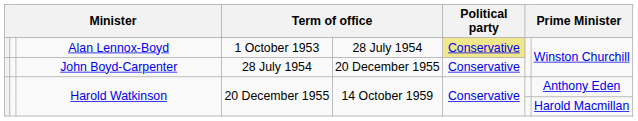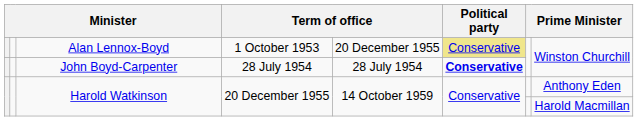Alan Lennox-Boyd | column 5: 28 July 1954 -> 20 December 1955
John Boyd-Carpenter | column 5: 20 December 1955 -> 28 July 1954
John Boyd-Carpenter | Political party: normal -> bold
